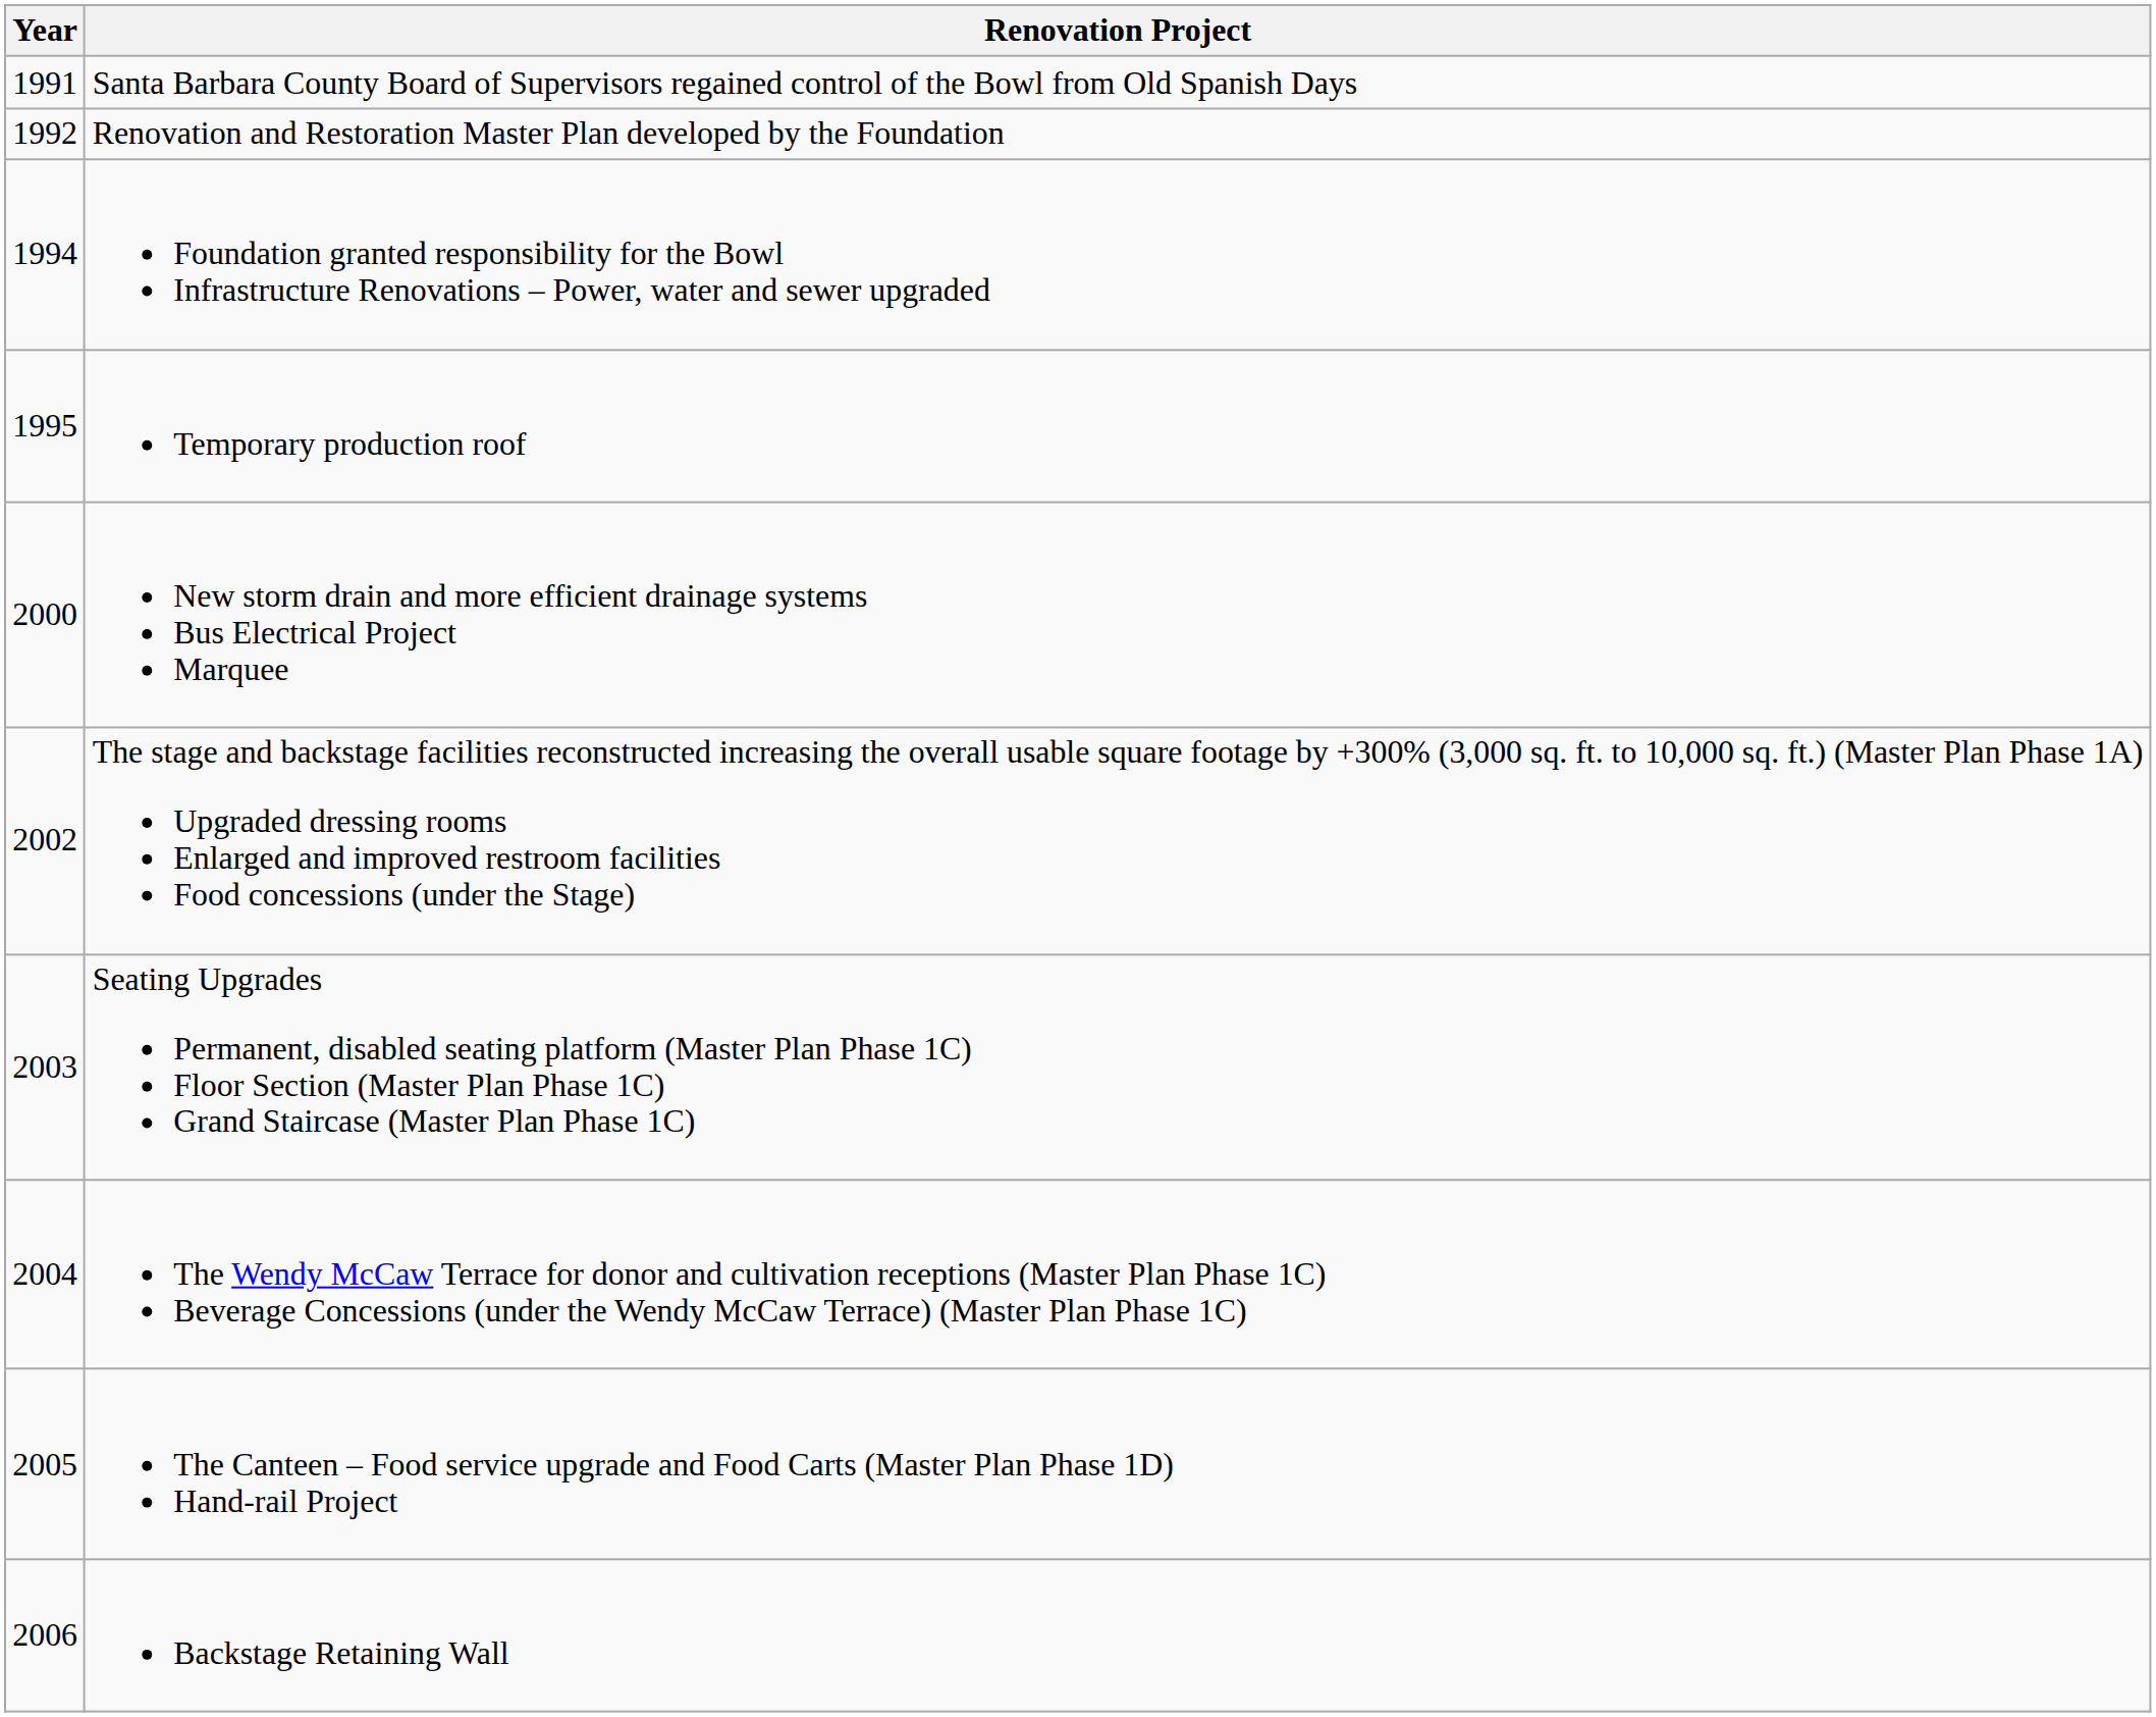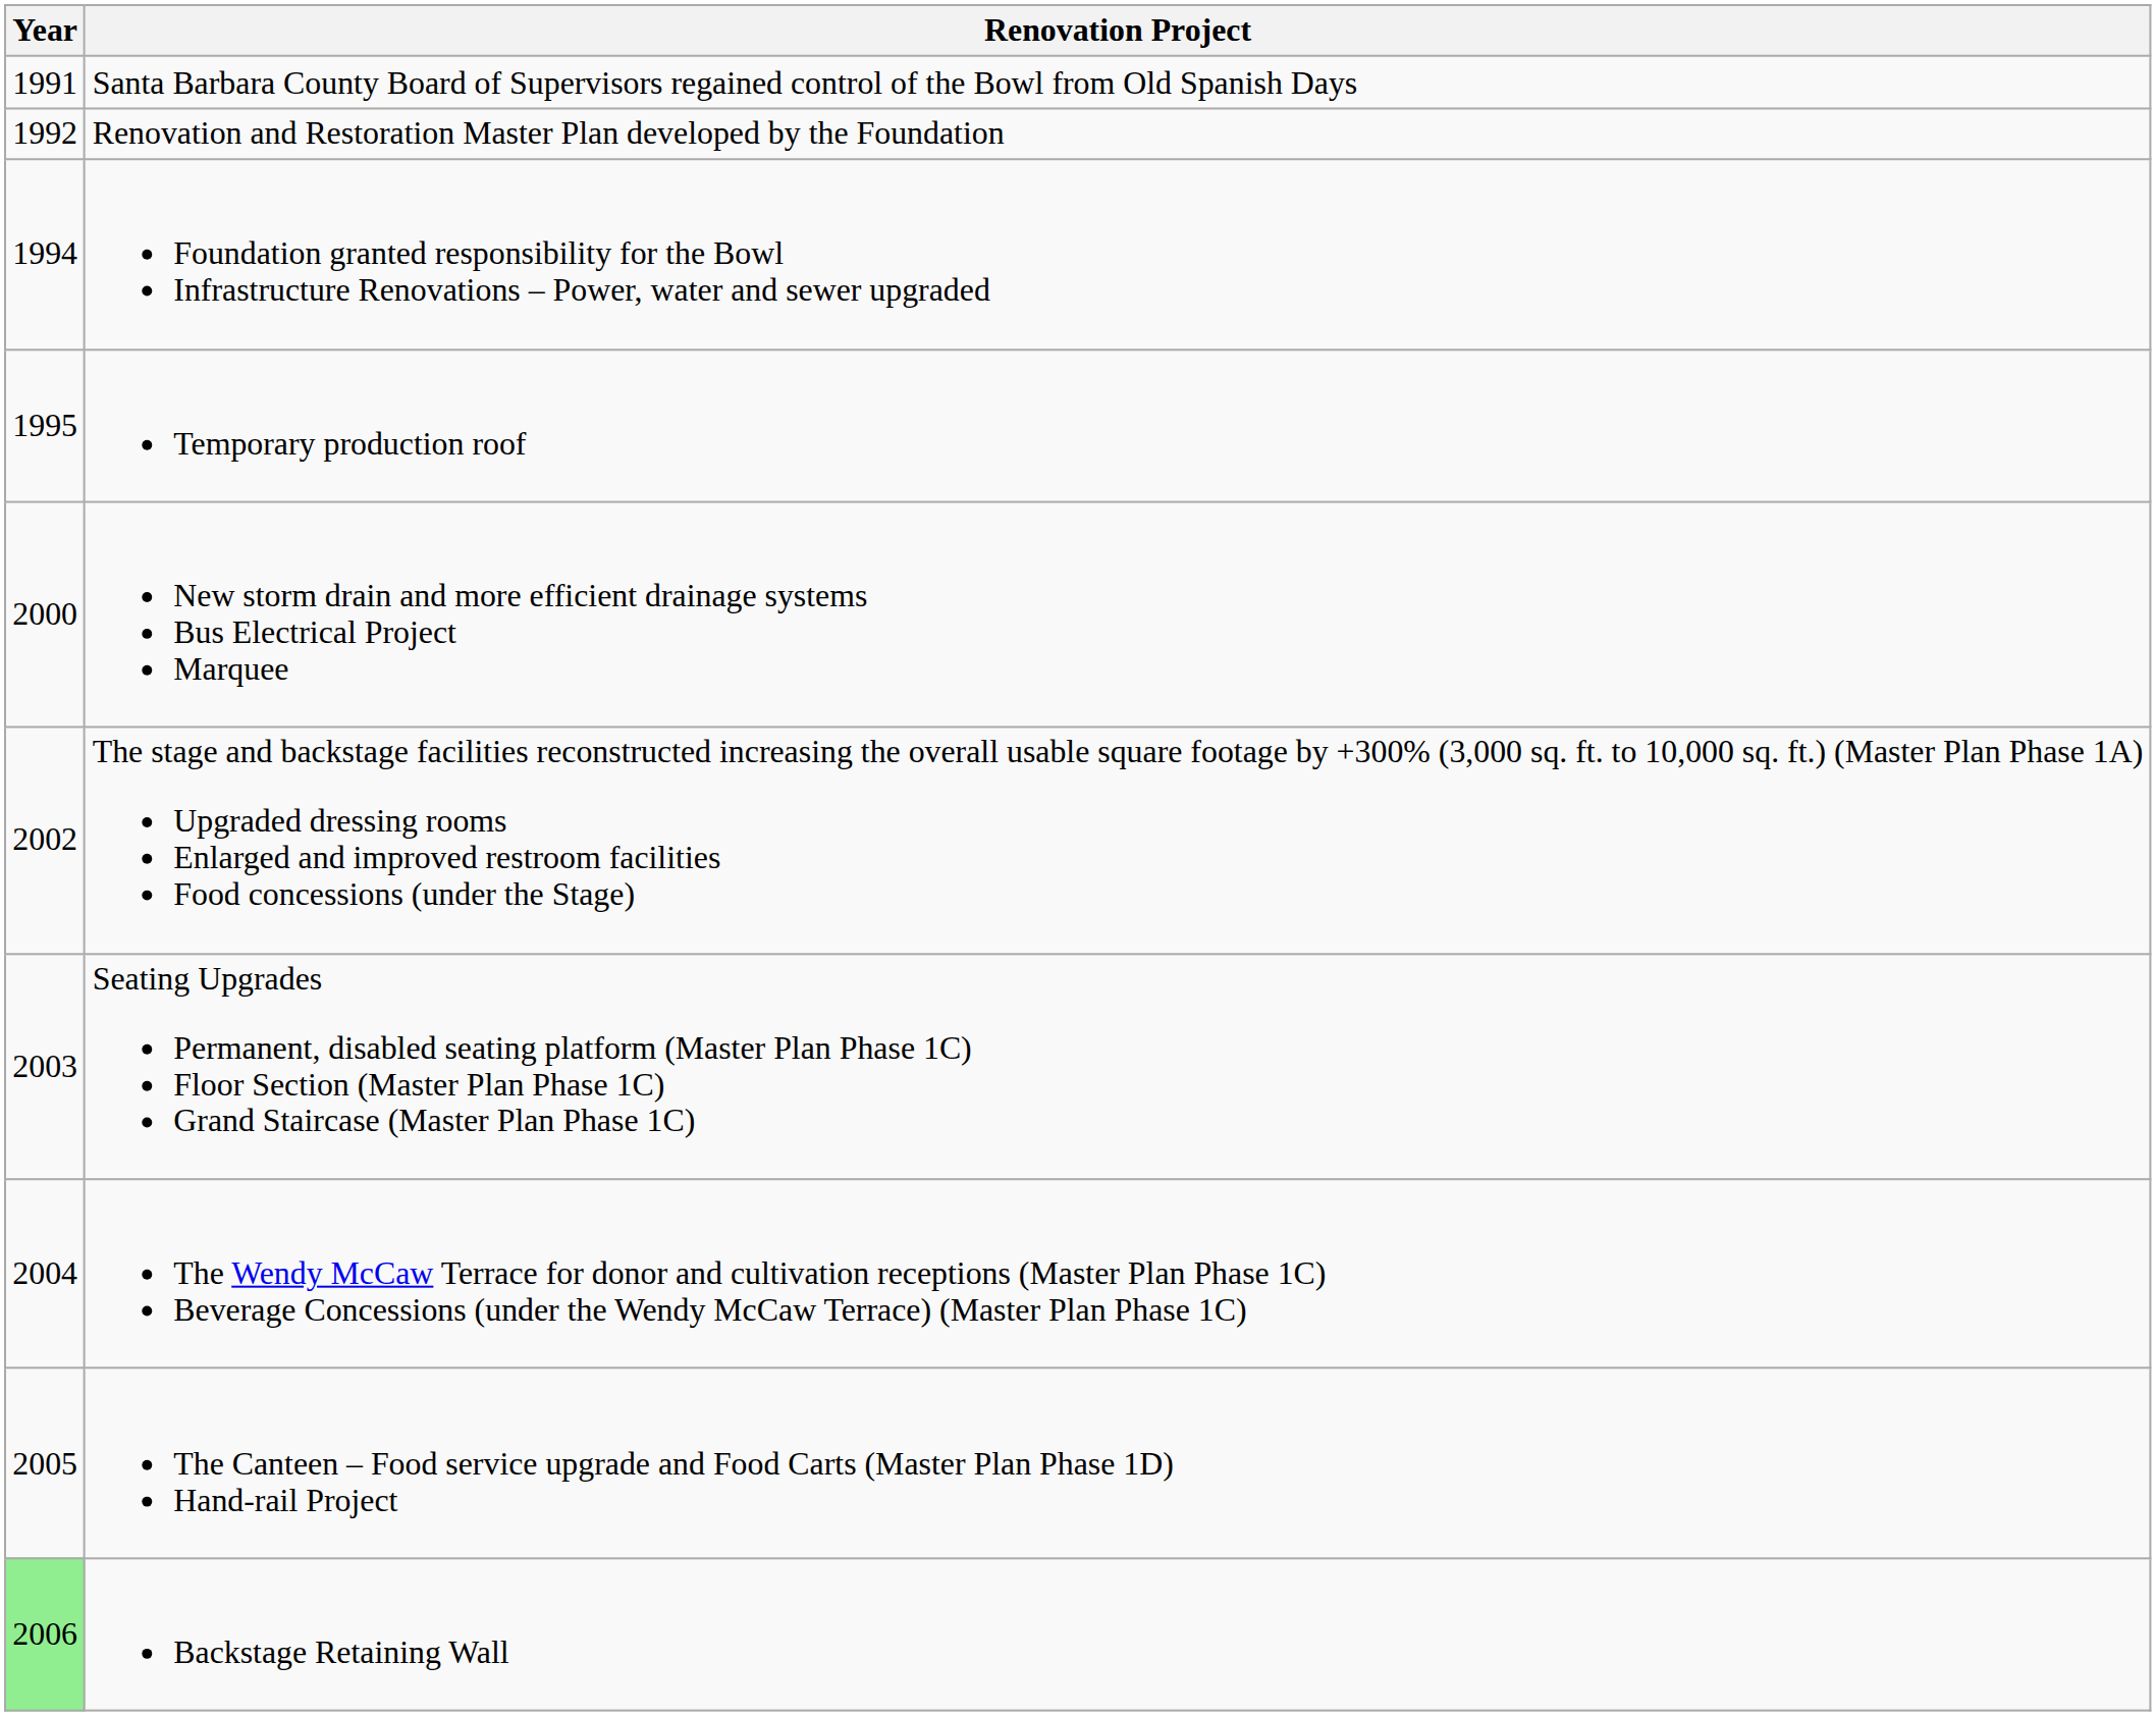Backstage Retaining Wall | Year: no background -> lightgreen background
